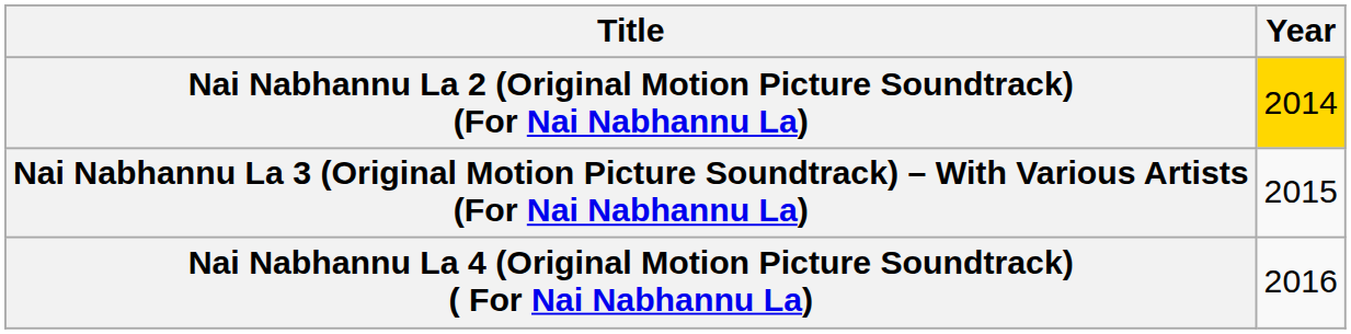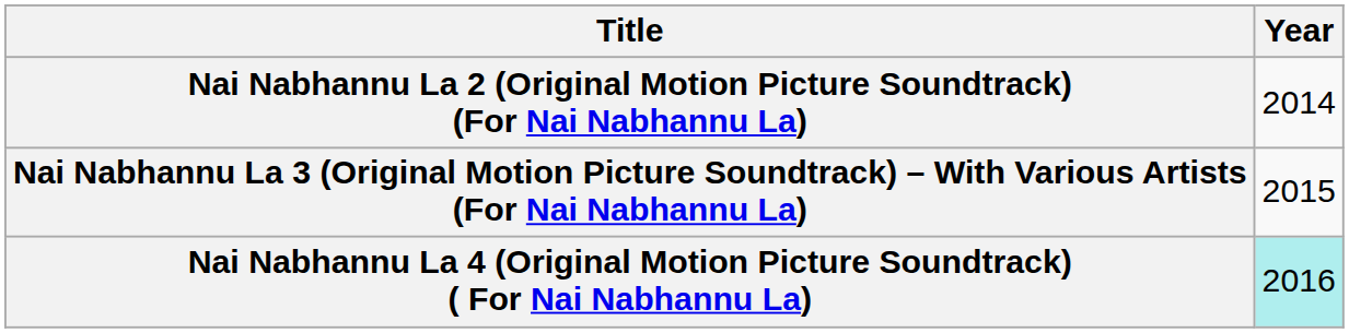row 2 | Year: gold background -> no background
row 4 | Year: no background -> paleturquoise background
